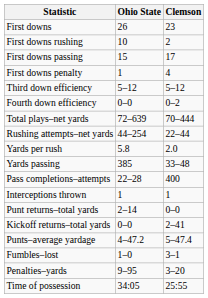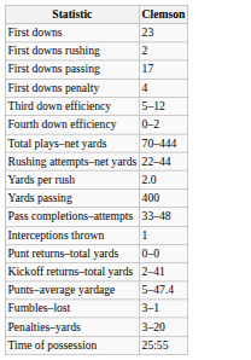- column: Ohio State | 26 | 10 | 15 | 1 | 5–12 | 0–0 | 72–639 | 44–254 | 5.8 | 385 | 22–28 | 1 | 2–14 | 0–0 | 4–47.2 | 1–0 | 9–95 | 34:05
Yards passing | Clemson: 33–48 -> 400
Pass completions–attempts | Clemson: 400 -> 33–48
